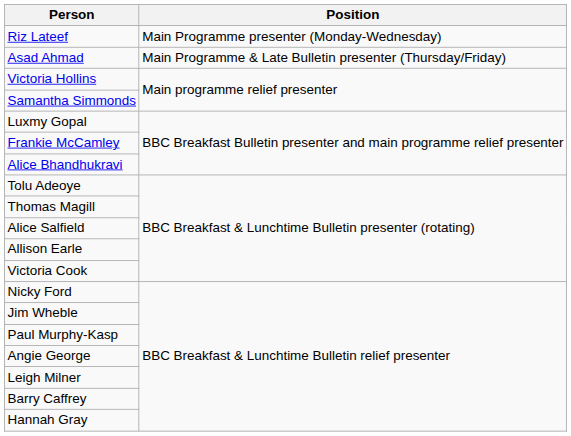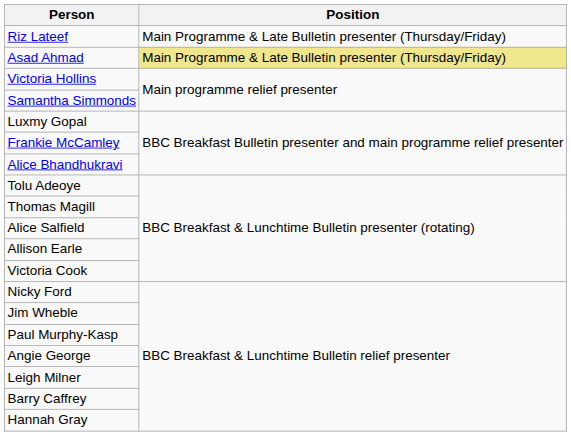Riz Lateef | Position: Main Programme presenter (Monday-Wednesday) -> Main Programme & Late Bulletin presenter (Thursday/Friday)
Asad Ahmad | Position: no background -> khaki background
